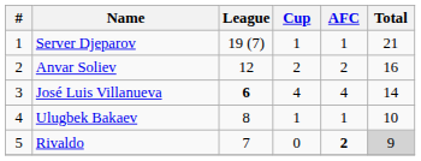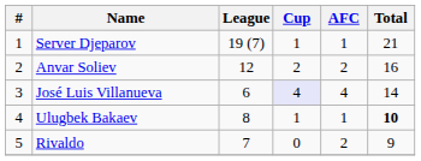José Luis Villanueva | League: bold -> normal
José Luis Villanueva | Cup: no background -> lavender background
Ulugbek Bakaev | Total: normal -> bold
Rivaldo | AFC: bold -> normal
Rivaldo | Total: lightgrey background -> no background
